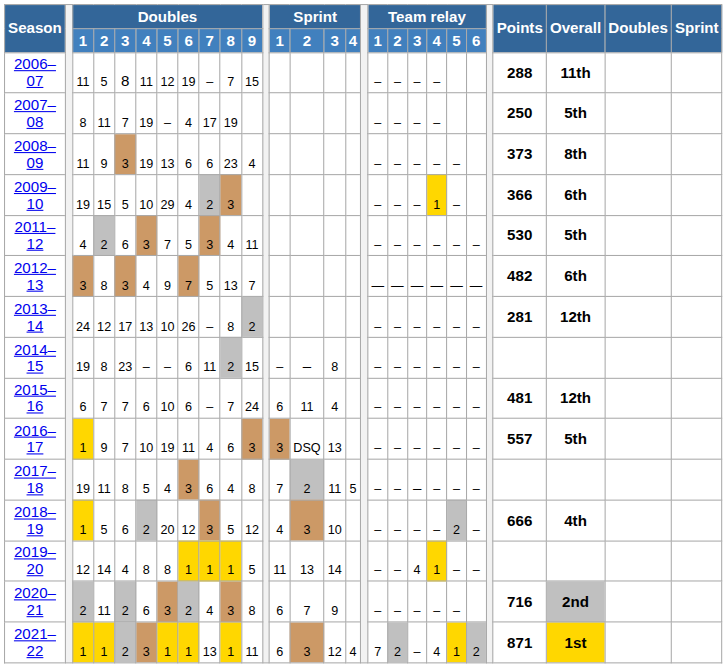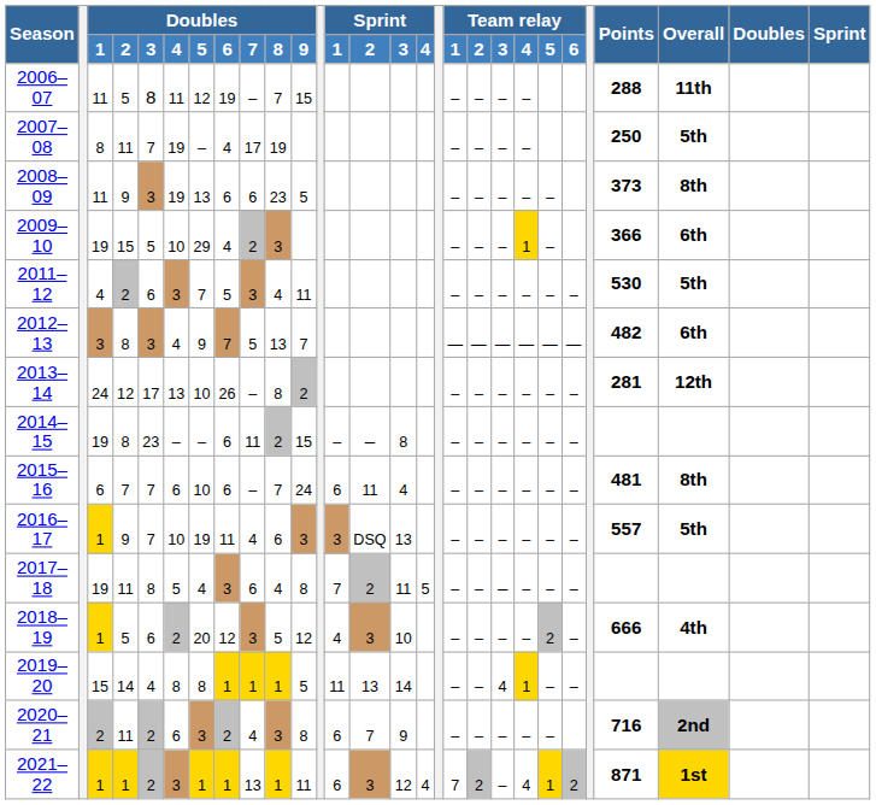2008–09 | Doubles / 9: 4 -> 5
2015–16 | Overall: 12th -> 8th
2019–20 | Doubles / 1: 12 -> 15
